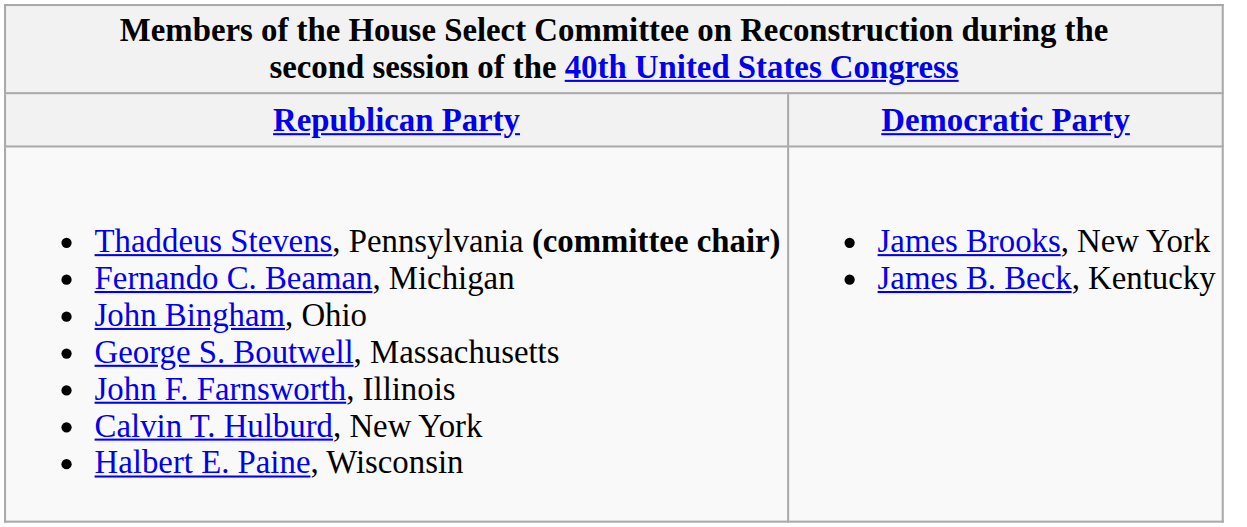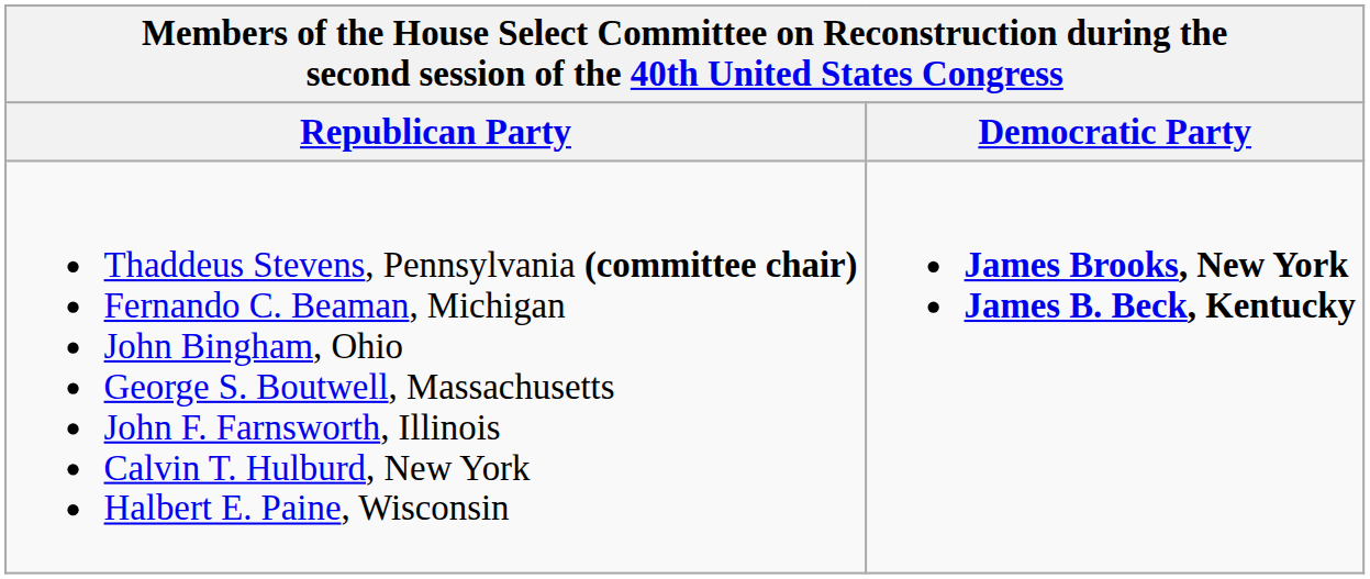row 3 | Democratic Party: normal -> bold
